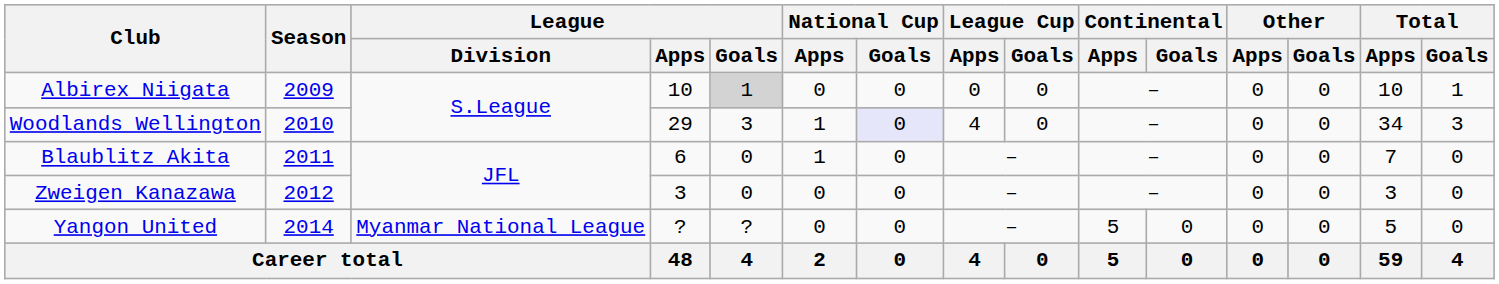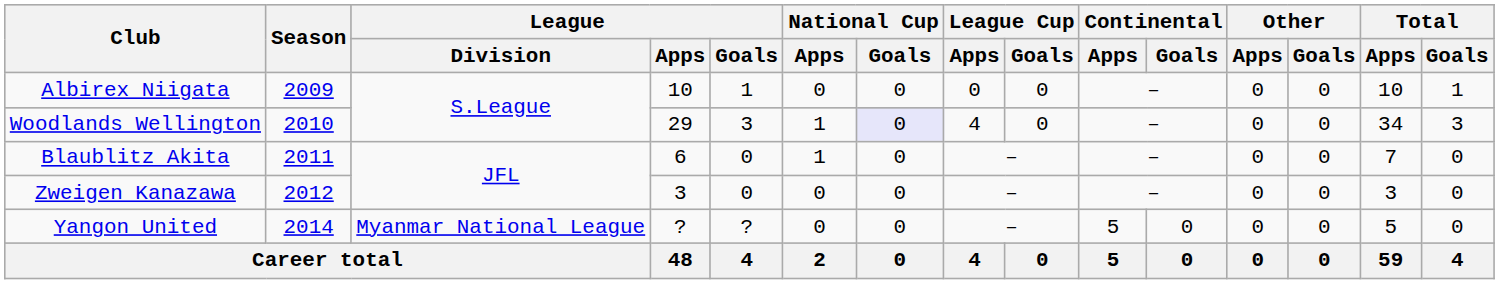Albirex Niigata | League / Goals: lightgrey background -> no background
